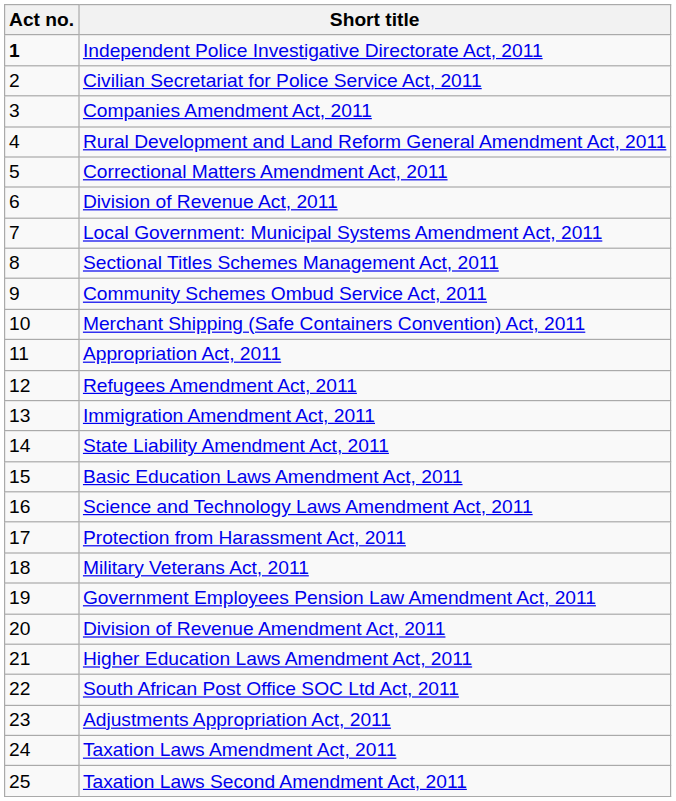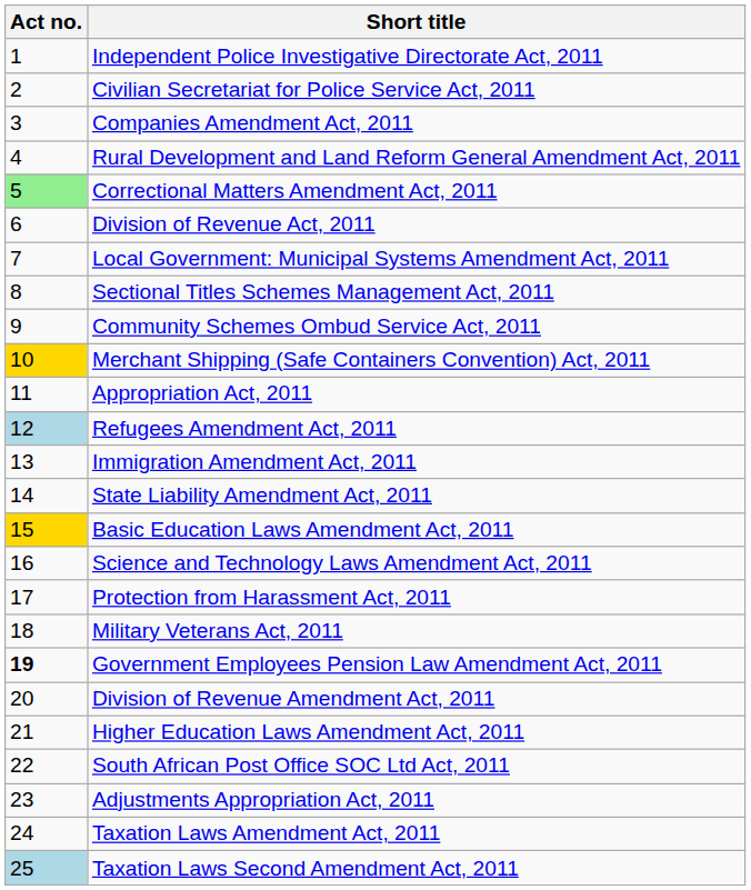Independent Police Investigative Directorate Act, 2011 | Act no.: bold -> normal
Correctional Matters Amendment Act, 2011 | Act no.: no background -> lightgreen background
Merchant Shipping (Safe Containers Convention) Act, 2011 | Act no.: no background -> gold background
Refugees Amendment Act, 2011 | Act no.: no background -> lightblue background
Basic Education Laws Amendment Act, 2011 | Act no.: no background -> gold background
Government Employees Pension Law Amendment Act, 2011 | Act no.: normal -> bold
Taxation Laws Second Amendment Act, 2011 | Act no.: no background -> lightblue background
